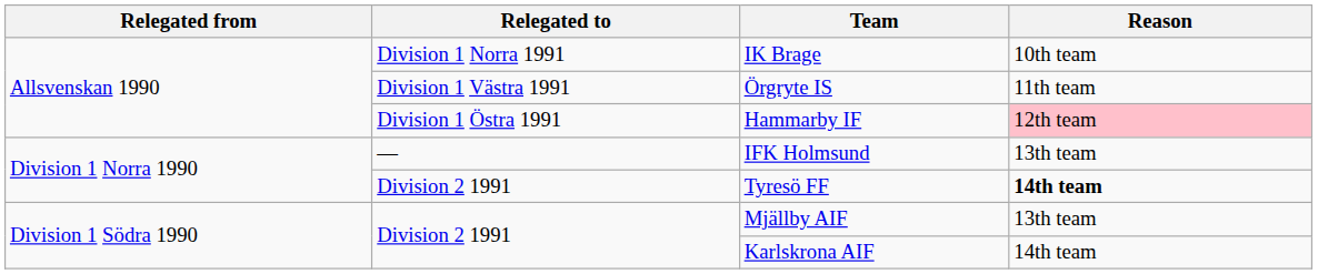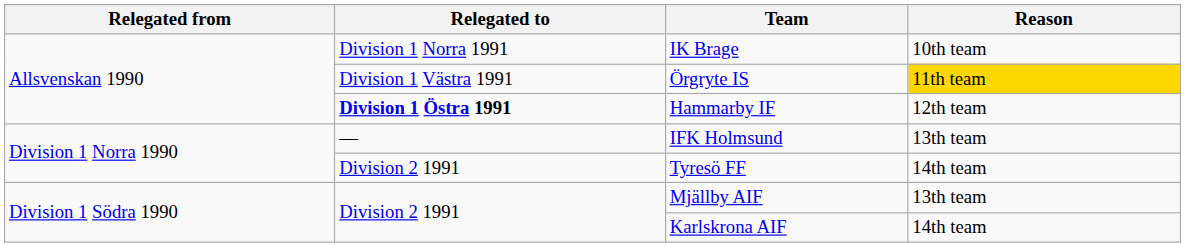Örgryte IS | Reason: no background -> gold background
Hammarby IF | Relegated to: normal -> bold
Hammarby IF | Reason: pink background -> no background
Tyresö FF | Reason: bold -> normal
